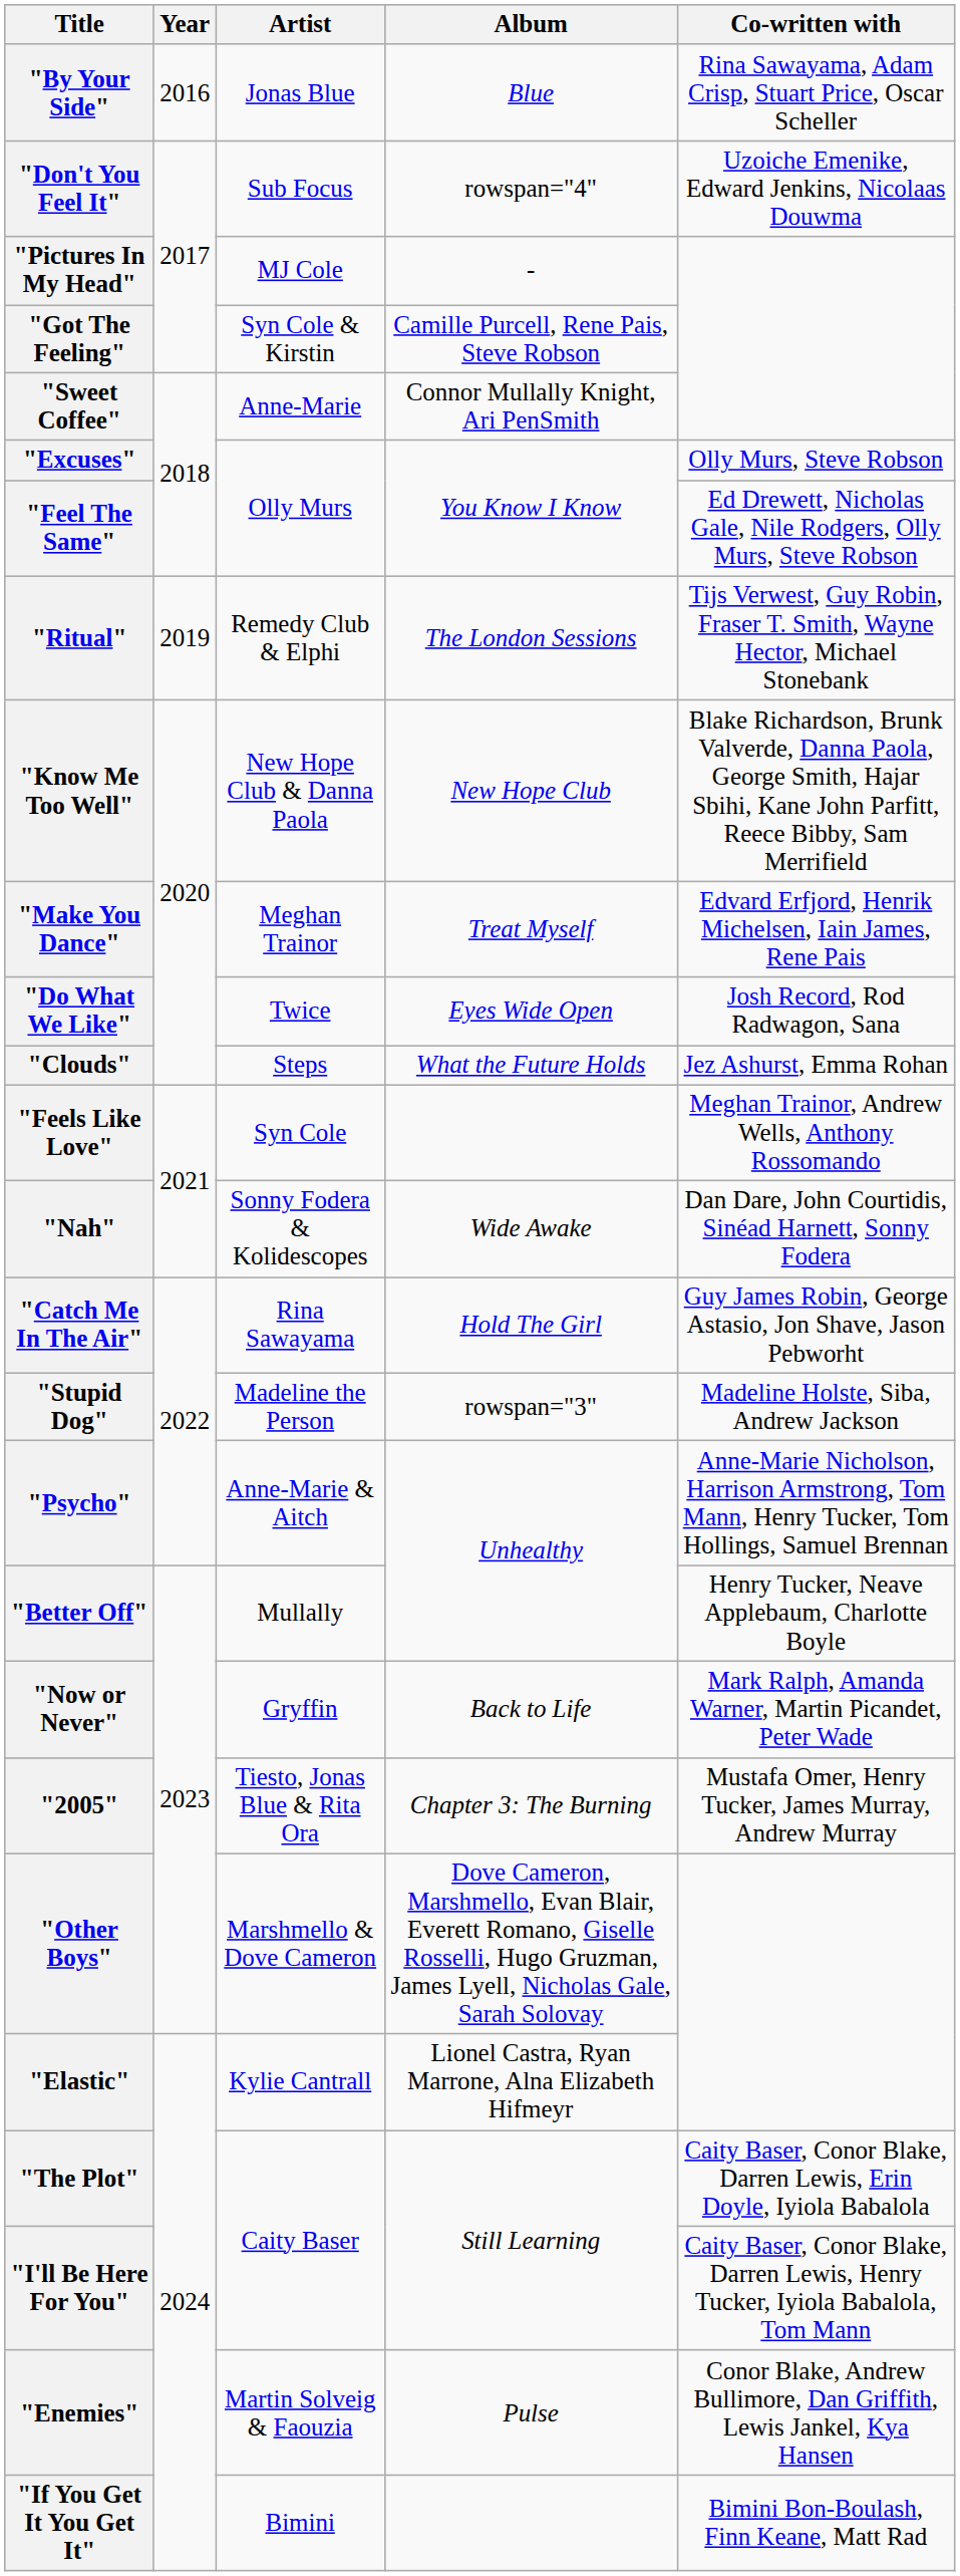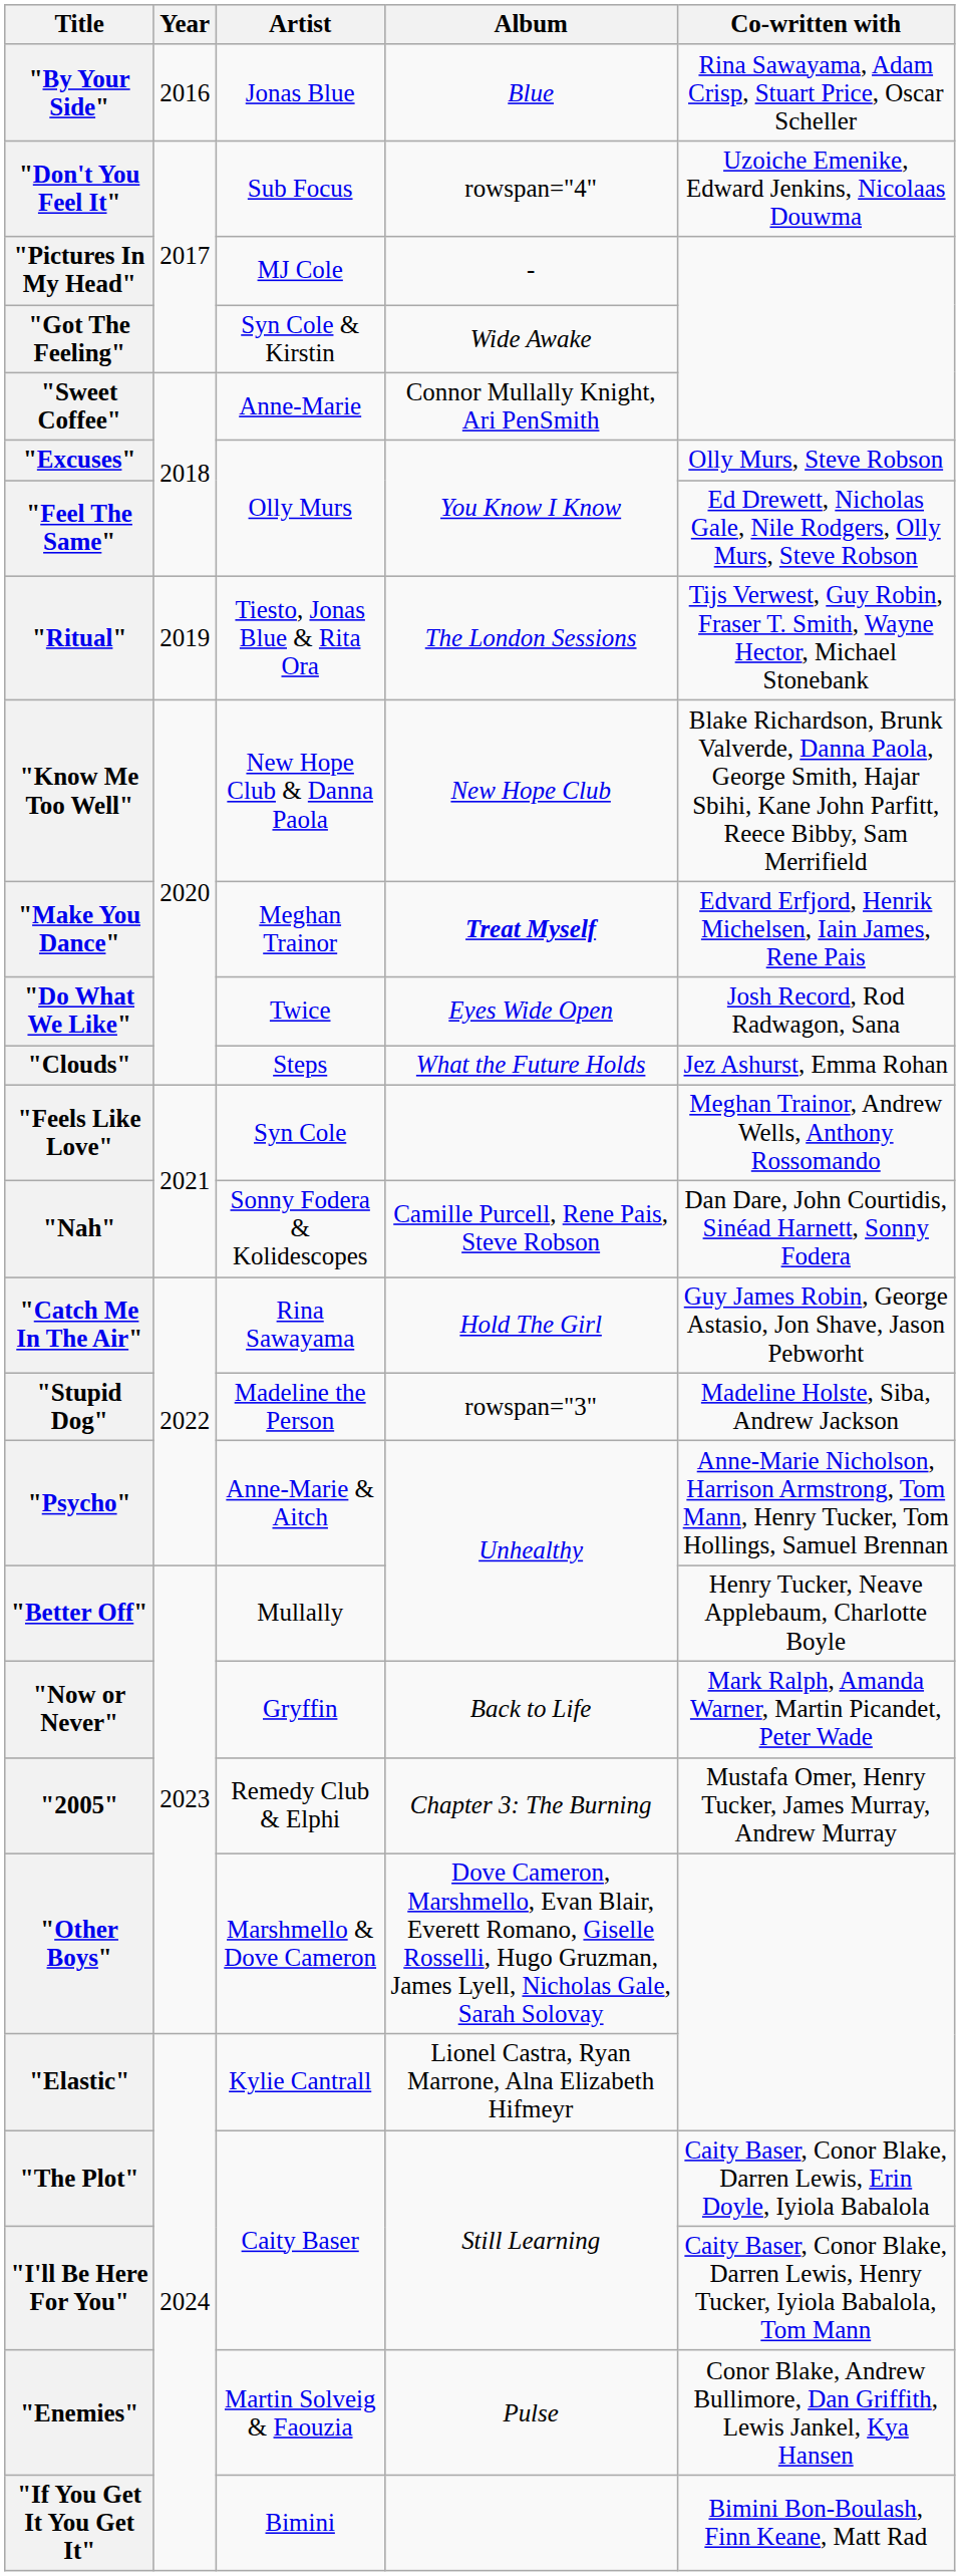"Got The Feeling" | Album: Camille Purcell, Rene Pais, Steve Robson -> Wide Awake
"Ritual" | Artist: Remedy Club & Elphi -> Tiesto, Jonas Blue & Rita Ora
"Make You Dance" | Album: normal -> bold
"Nah" | Album: Wide Awake -> Camille Purcell, Rene Pais, Steve Robson
"2005" | Artist: Tiesto, Jonas Blue & Rita Ora -> Remedy Club & Elphi
